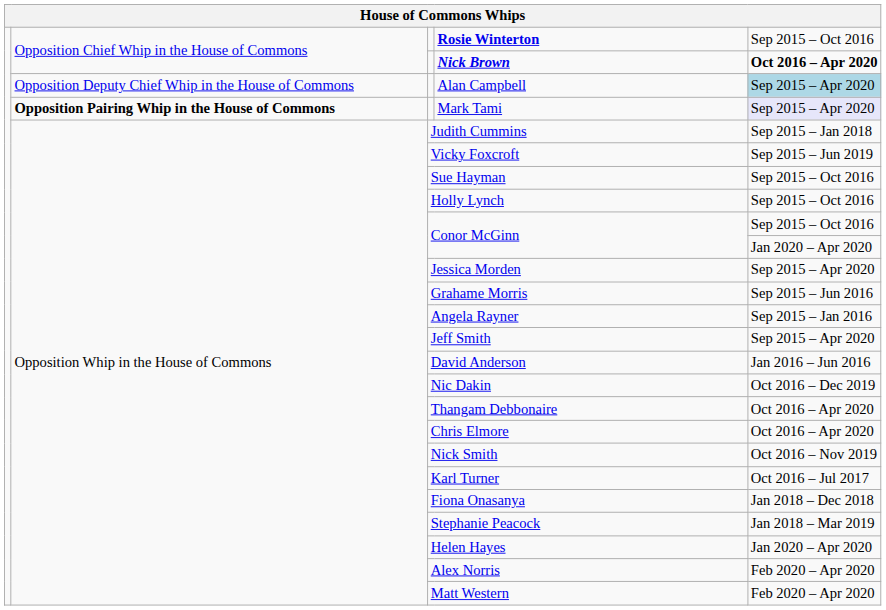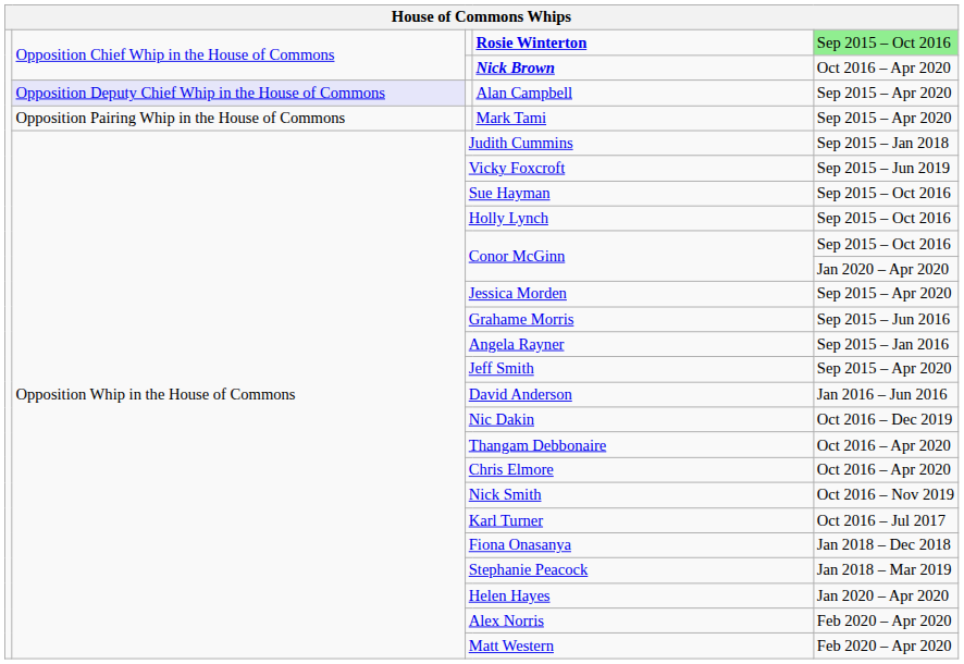Rosie Winterton | column 5: no background -> lightgreen background
Nick Brown | column 5: bold -> normal
Alan Campbell | column 2: no background -> lavender background
Alan Campbell | column 5: lightblue background -> no background
Mark Tami | column 2: bold -> normal
Mark Tami | column 5: lavender background -> no background
